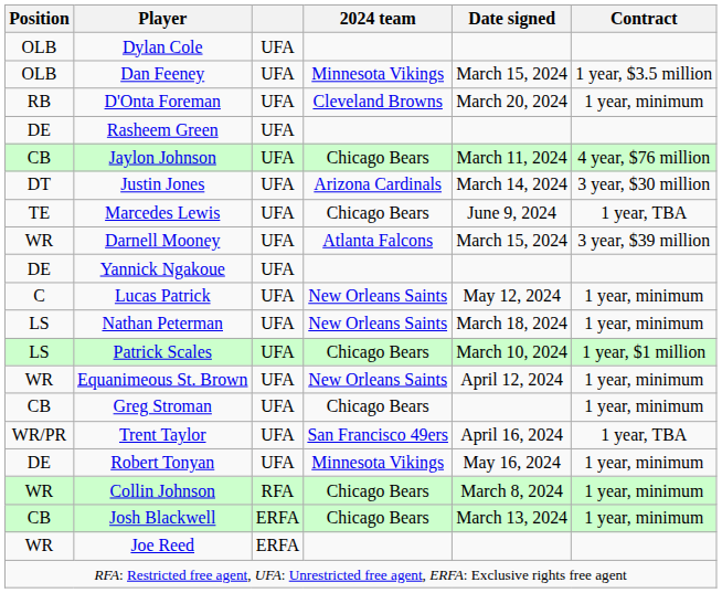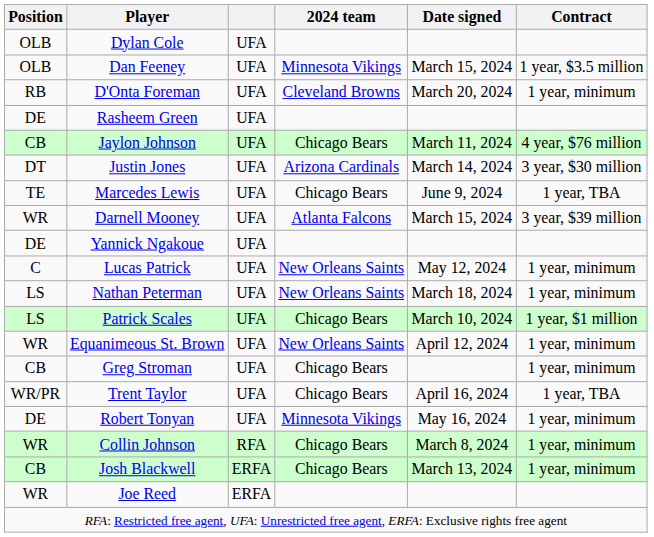Trent Taylor | 2024 team: San Francisco 49ers -> Chicago Bears
